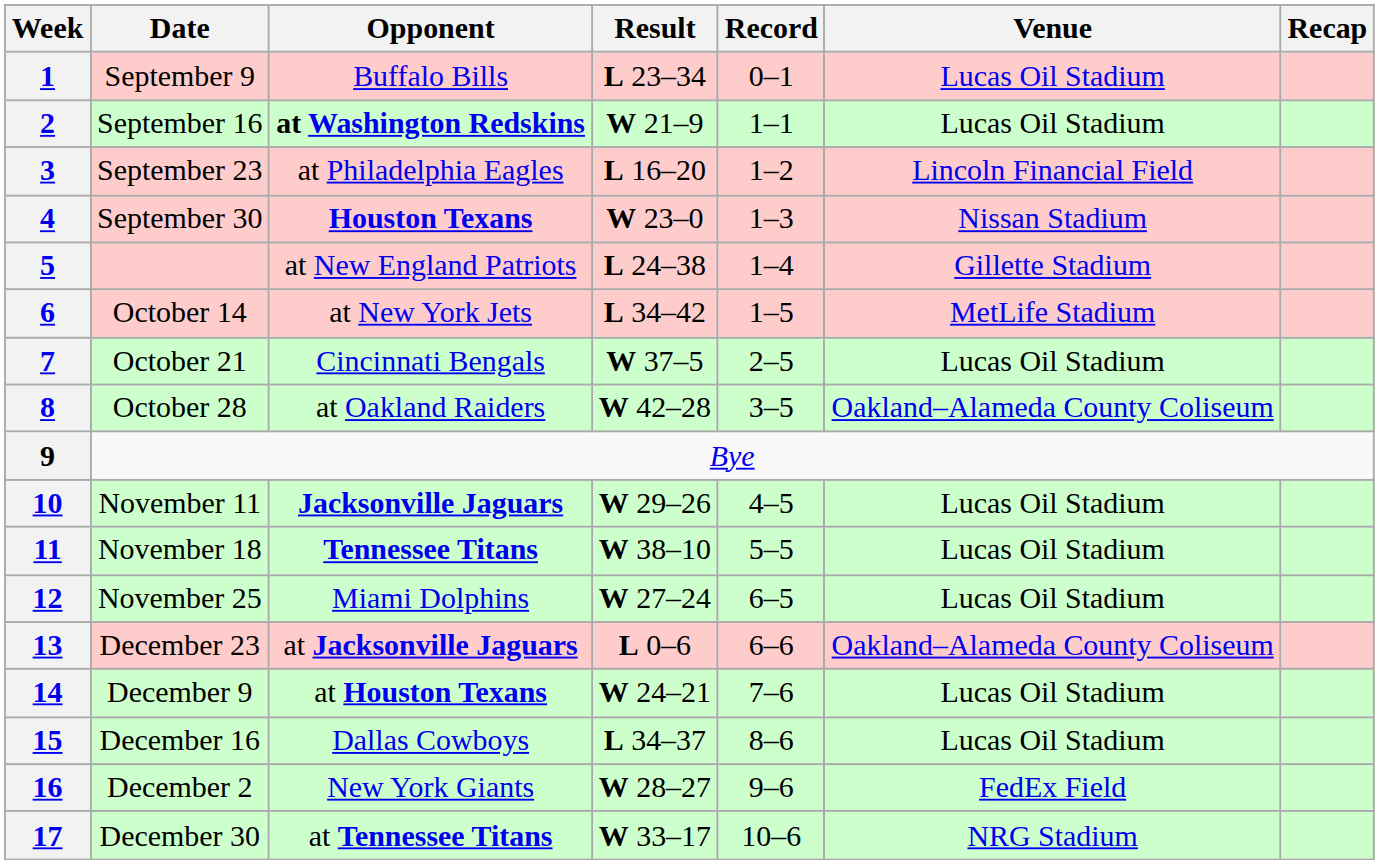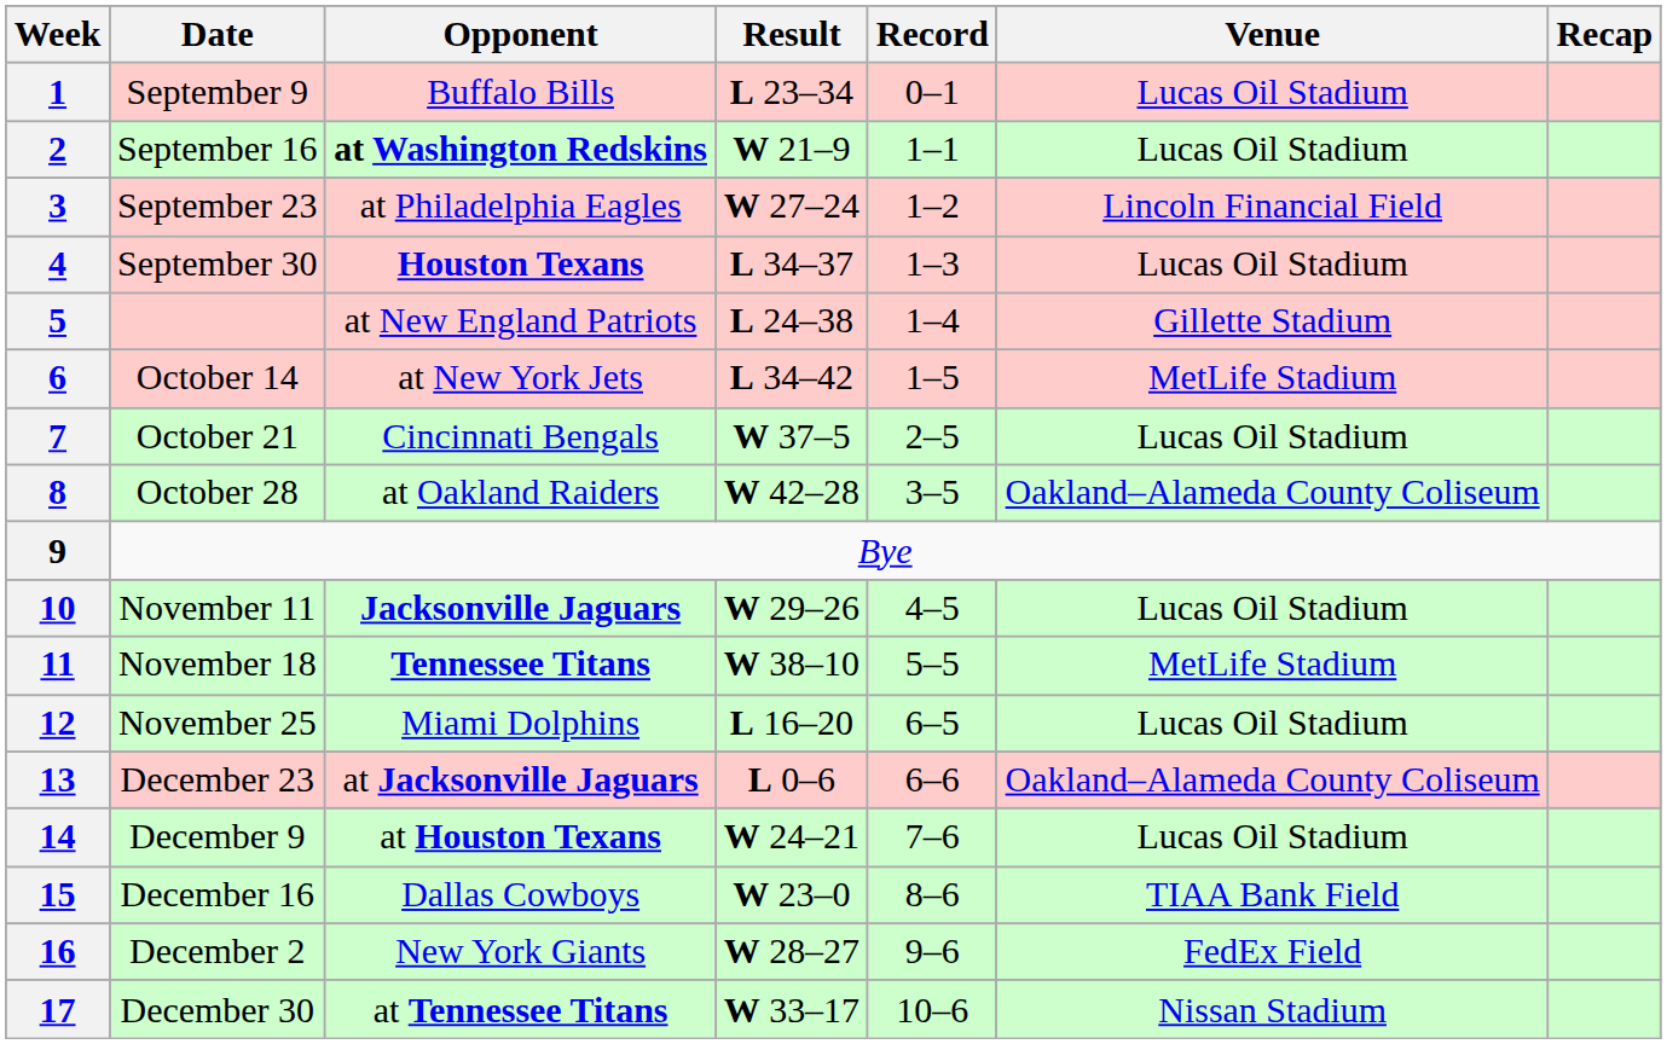3 | Result: L 16–20 -> W 27–24
4 | Result: W 23–0 -> L 34–37
4 | Venue: Nissan Stadium -> Lucas Oil Stadium
11 | Venue: Lucas Oil Stadium -> MetLife Stadium
12 | Result: W 27–24 -> L 16–20
15 | Result: L 34–37 -> W 23–0
15 | Venue: Lucas Oil Stadium -> TIAA Bank Field
17 | Venue: NRG Stadium -> Nissan Stadium
